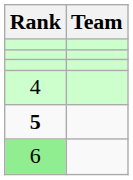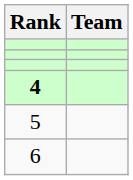row 5 | Rank: normal -> bold
row 6 | Rank: bold -> normal
row 7 | Rank: lightgreen background -> no background
